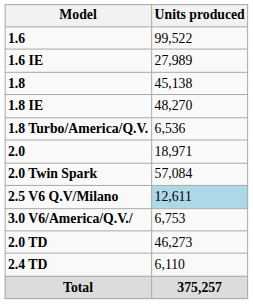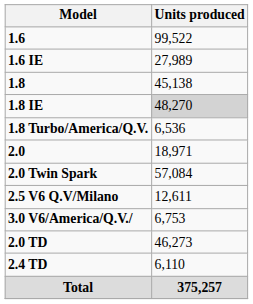1.8 IE | Units produced: no background -> lightgrey background
2.5 V6 Q.V/Milano | Units produced: lightblue background -> no background
